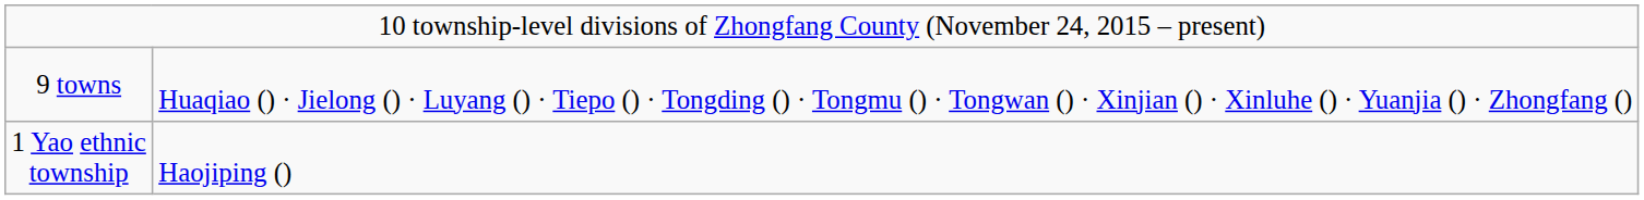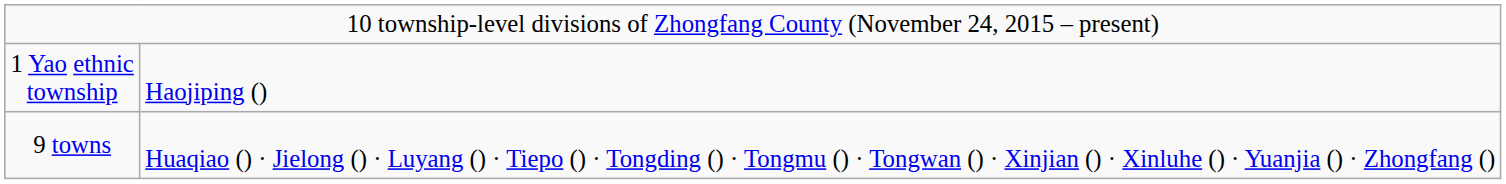rows swapped: 9 towns <-> 1 Yao ethnic township
